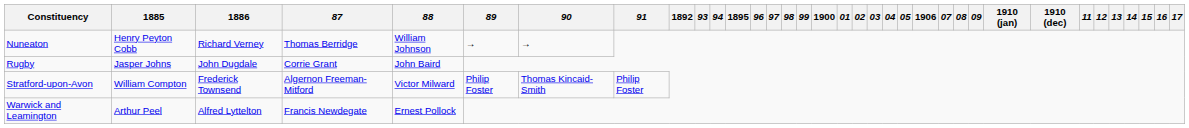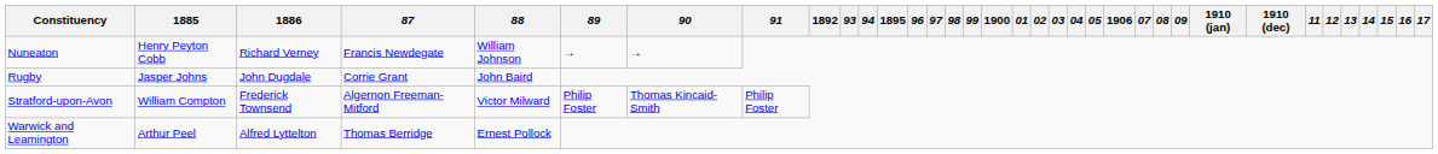Nuneaton | 87: Thomas Berridge -> Francis Newdegate
Warwick and Leamington | 87: Francis Newdegate -> Thomas Berridge
